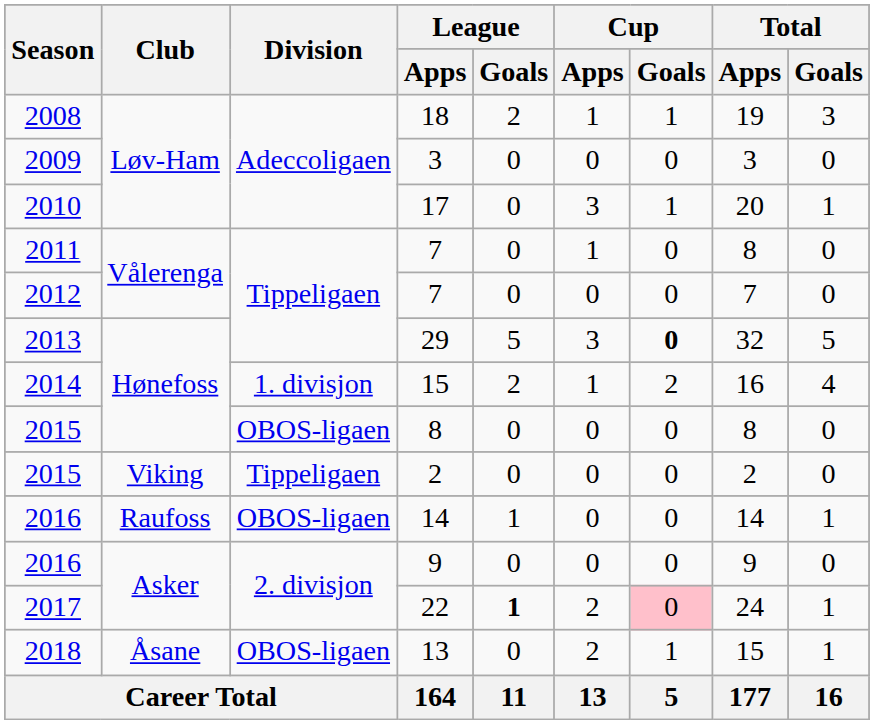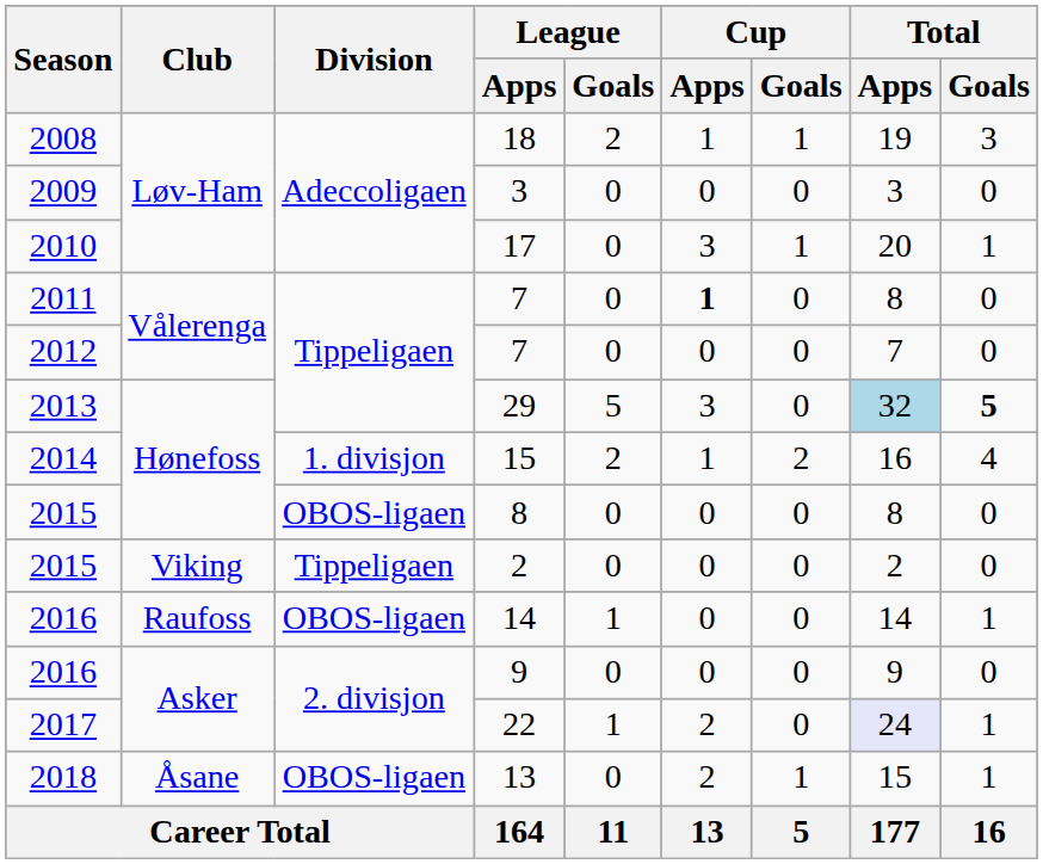2011 / 7 | Cup / Apps: normal -> bold
29 | Cup / Goals: bold -> normal
29 | Total / Apps: no background -> lightblue background
29 | Total / Goals: normal -> bold
22 | League / Goals: bold -> normal
22 | Cup / Goals: pink background -> no background
22 | Total / Apps: no background -> lavender background
